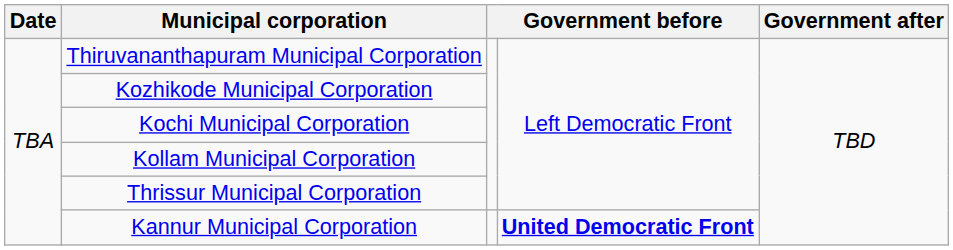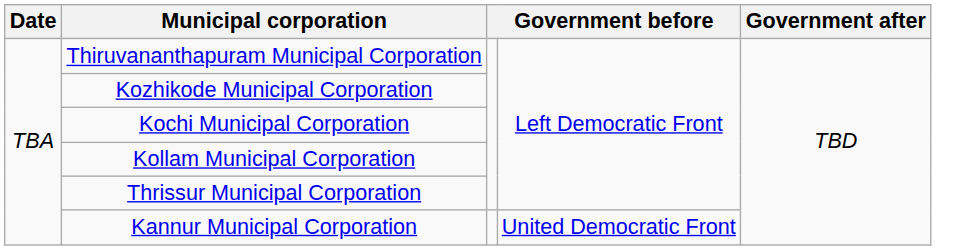Kannur Municipal Corporation | column 4: bold -> normal
